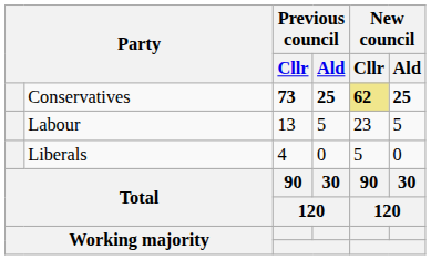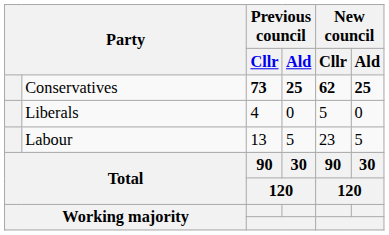Conservatives | New council / Cllr: khaki background -> no background
rows swapped: Labour <-> Liberals
